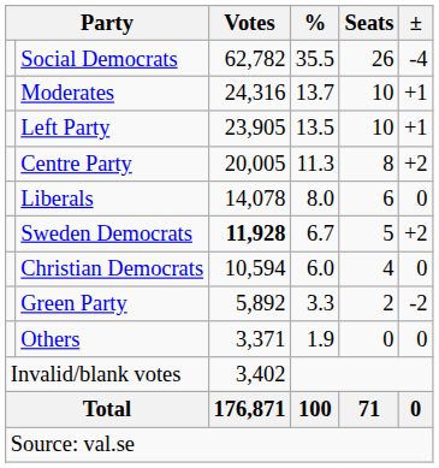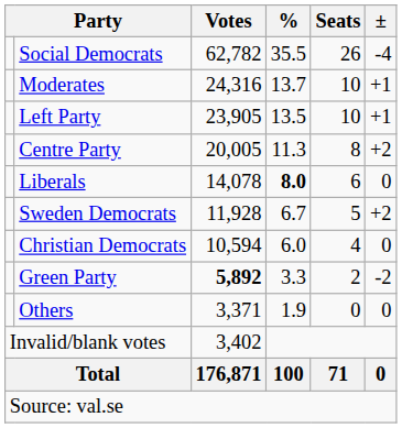Liberals | %: normal -> bold
Sweden Democrats | Votes: bold -> normal
Green Party | Votes: normal -> bold
